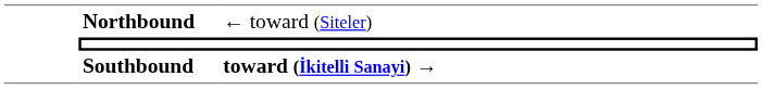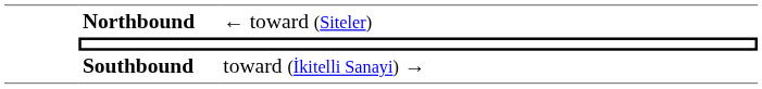Southbound | column 2: bold -> normal
